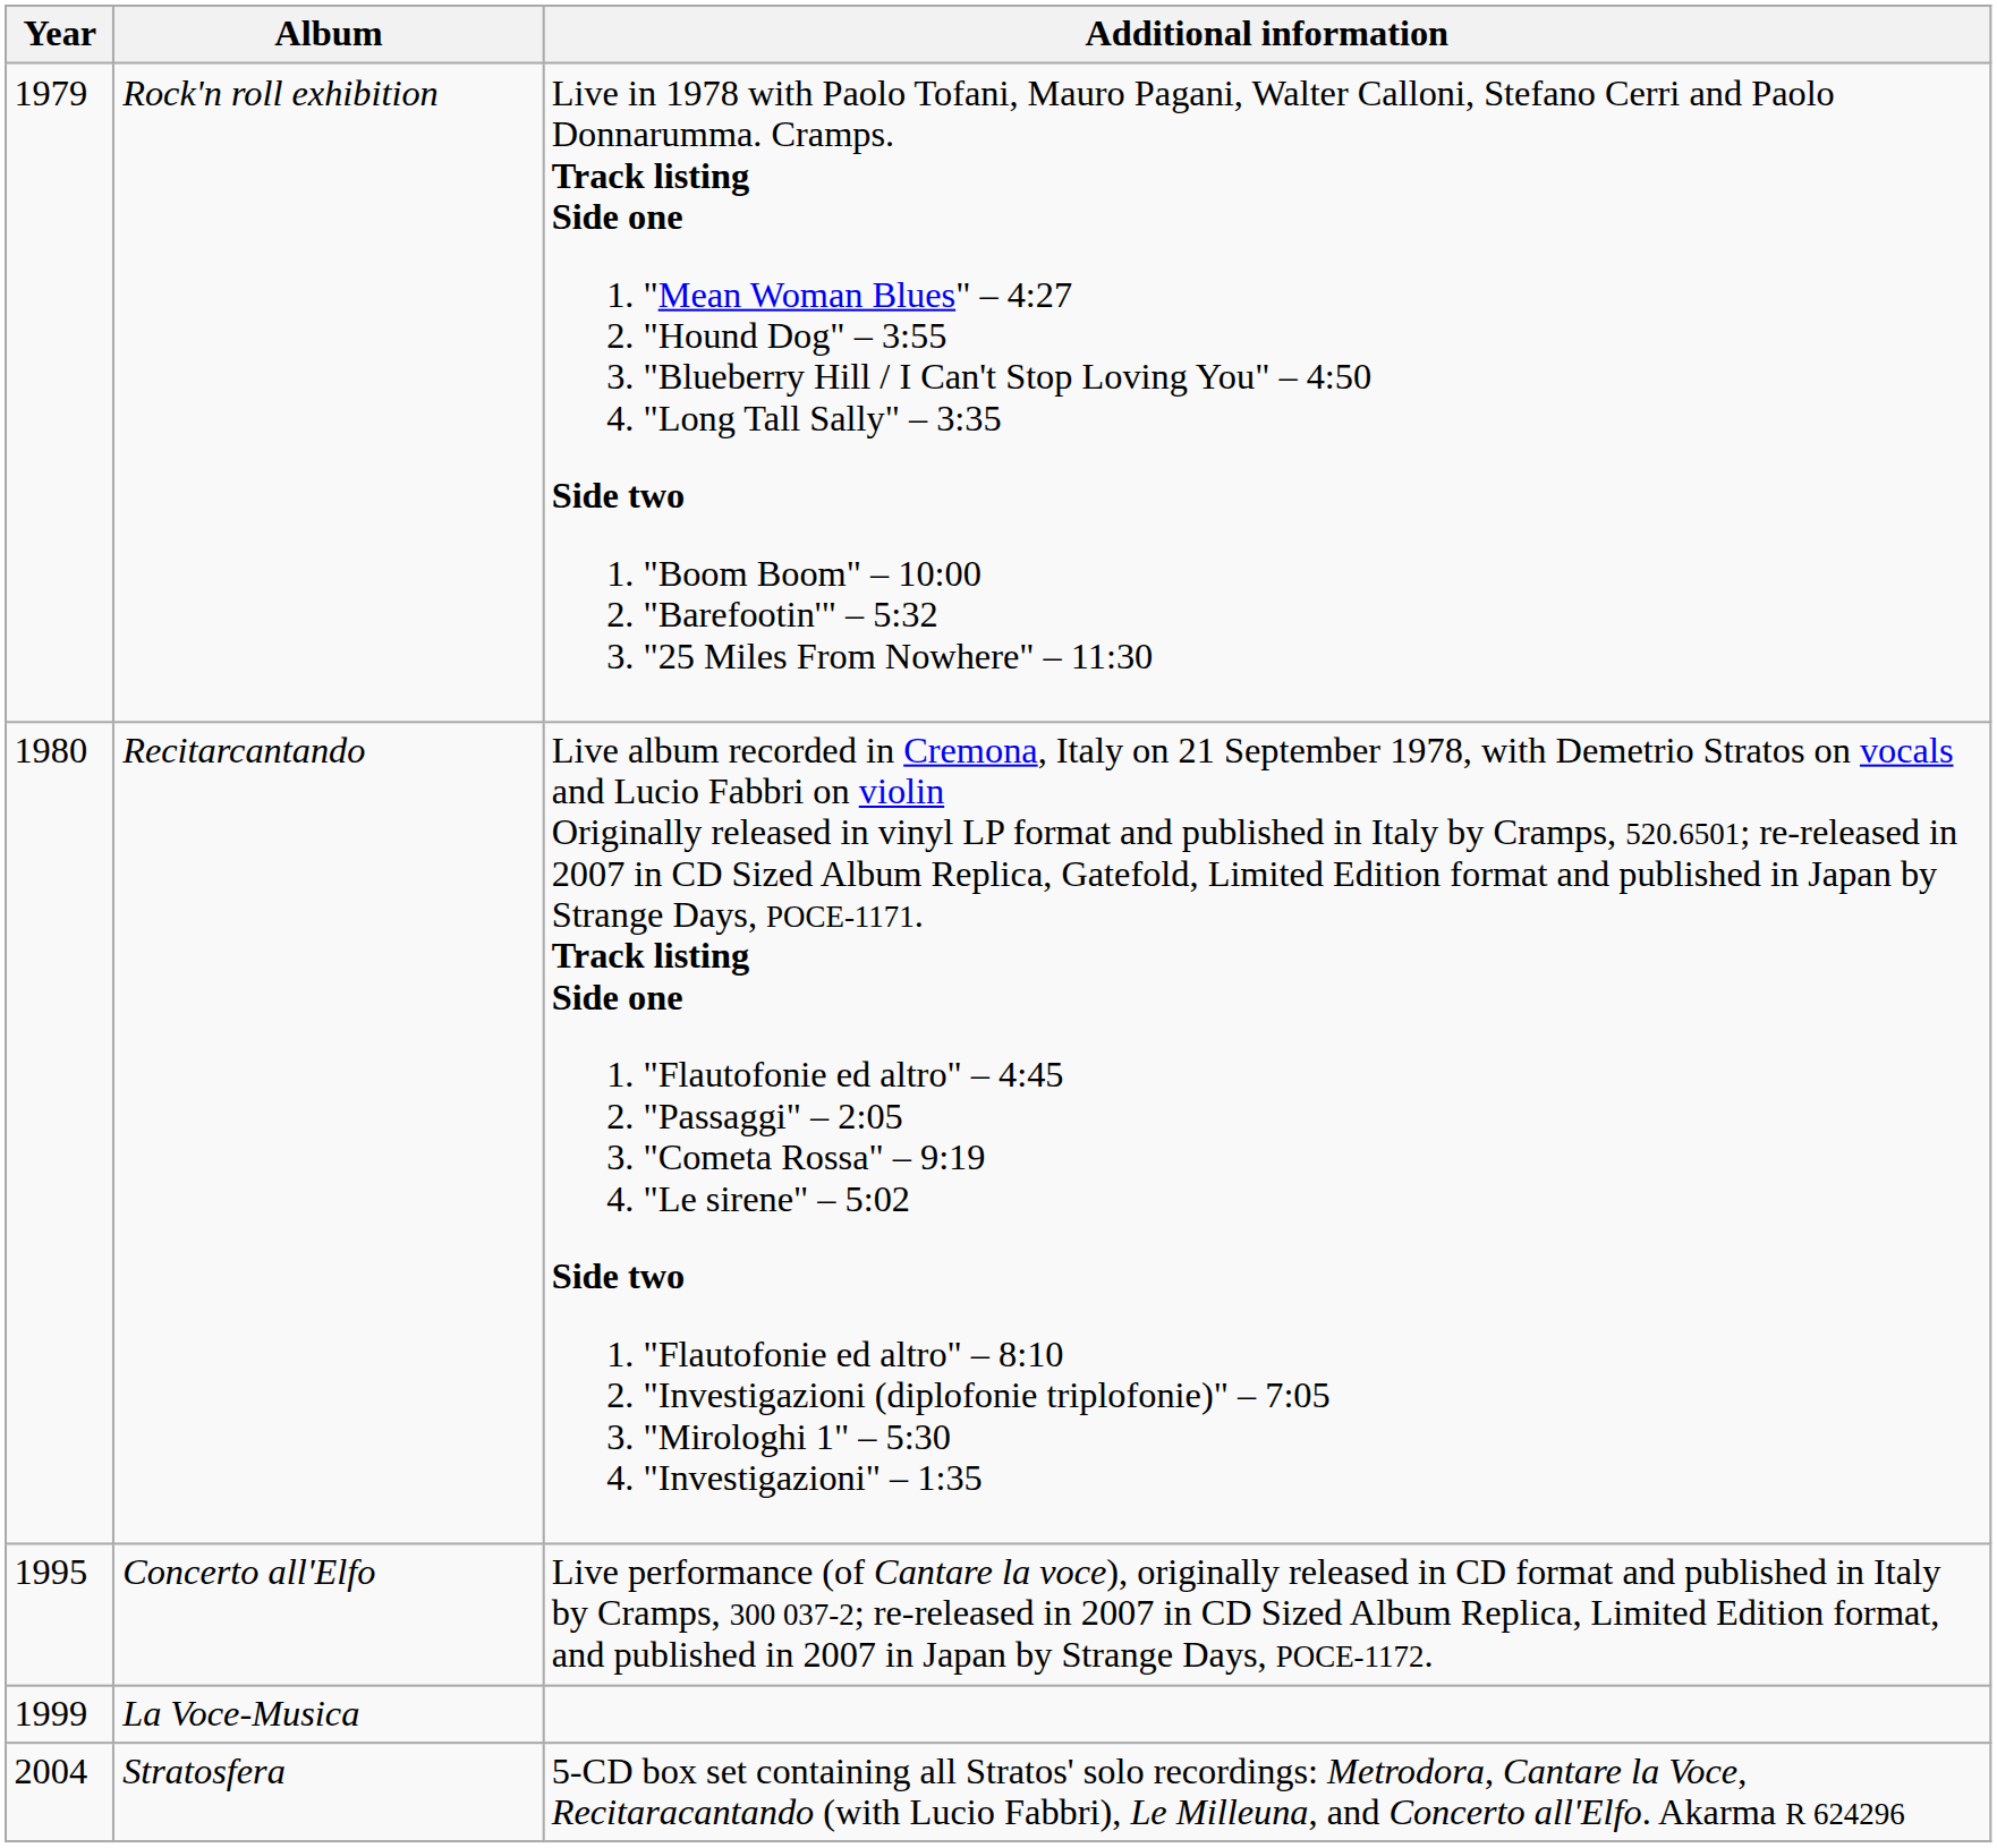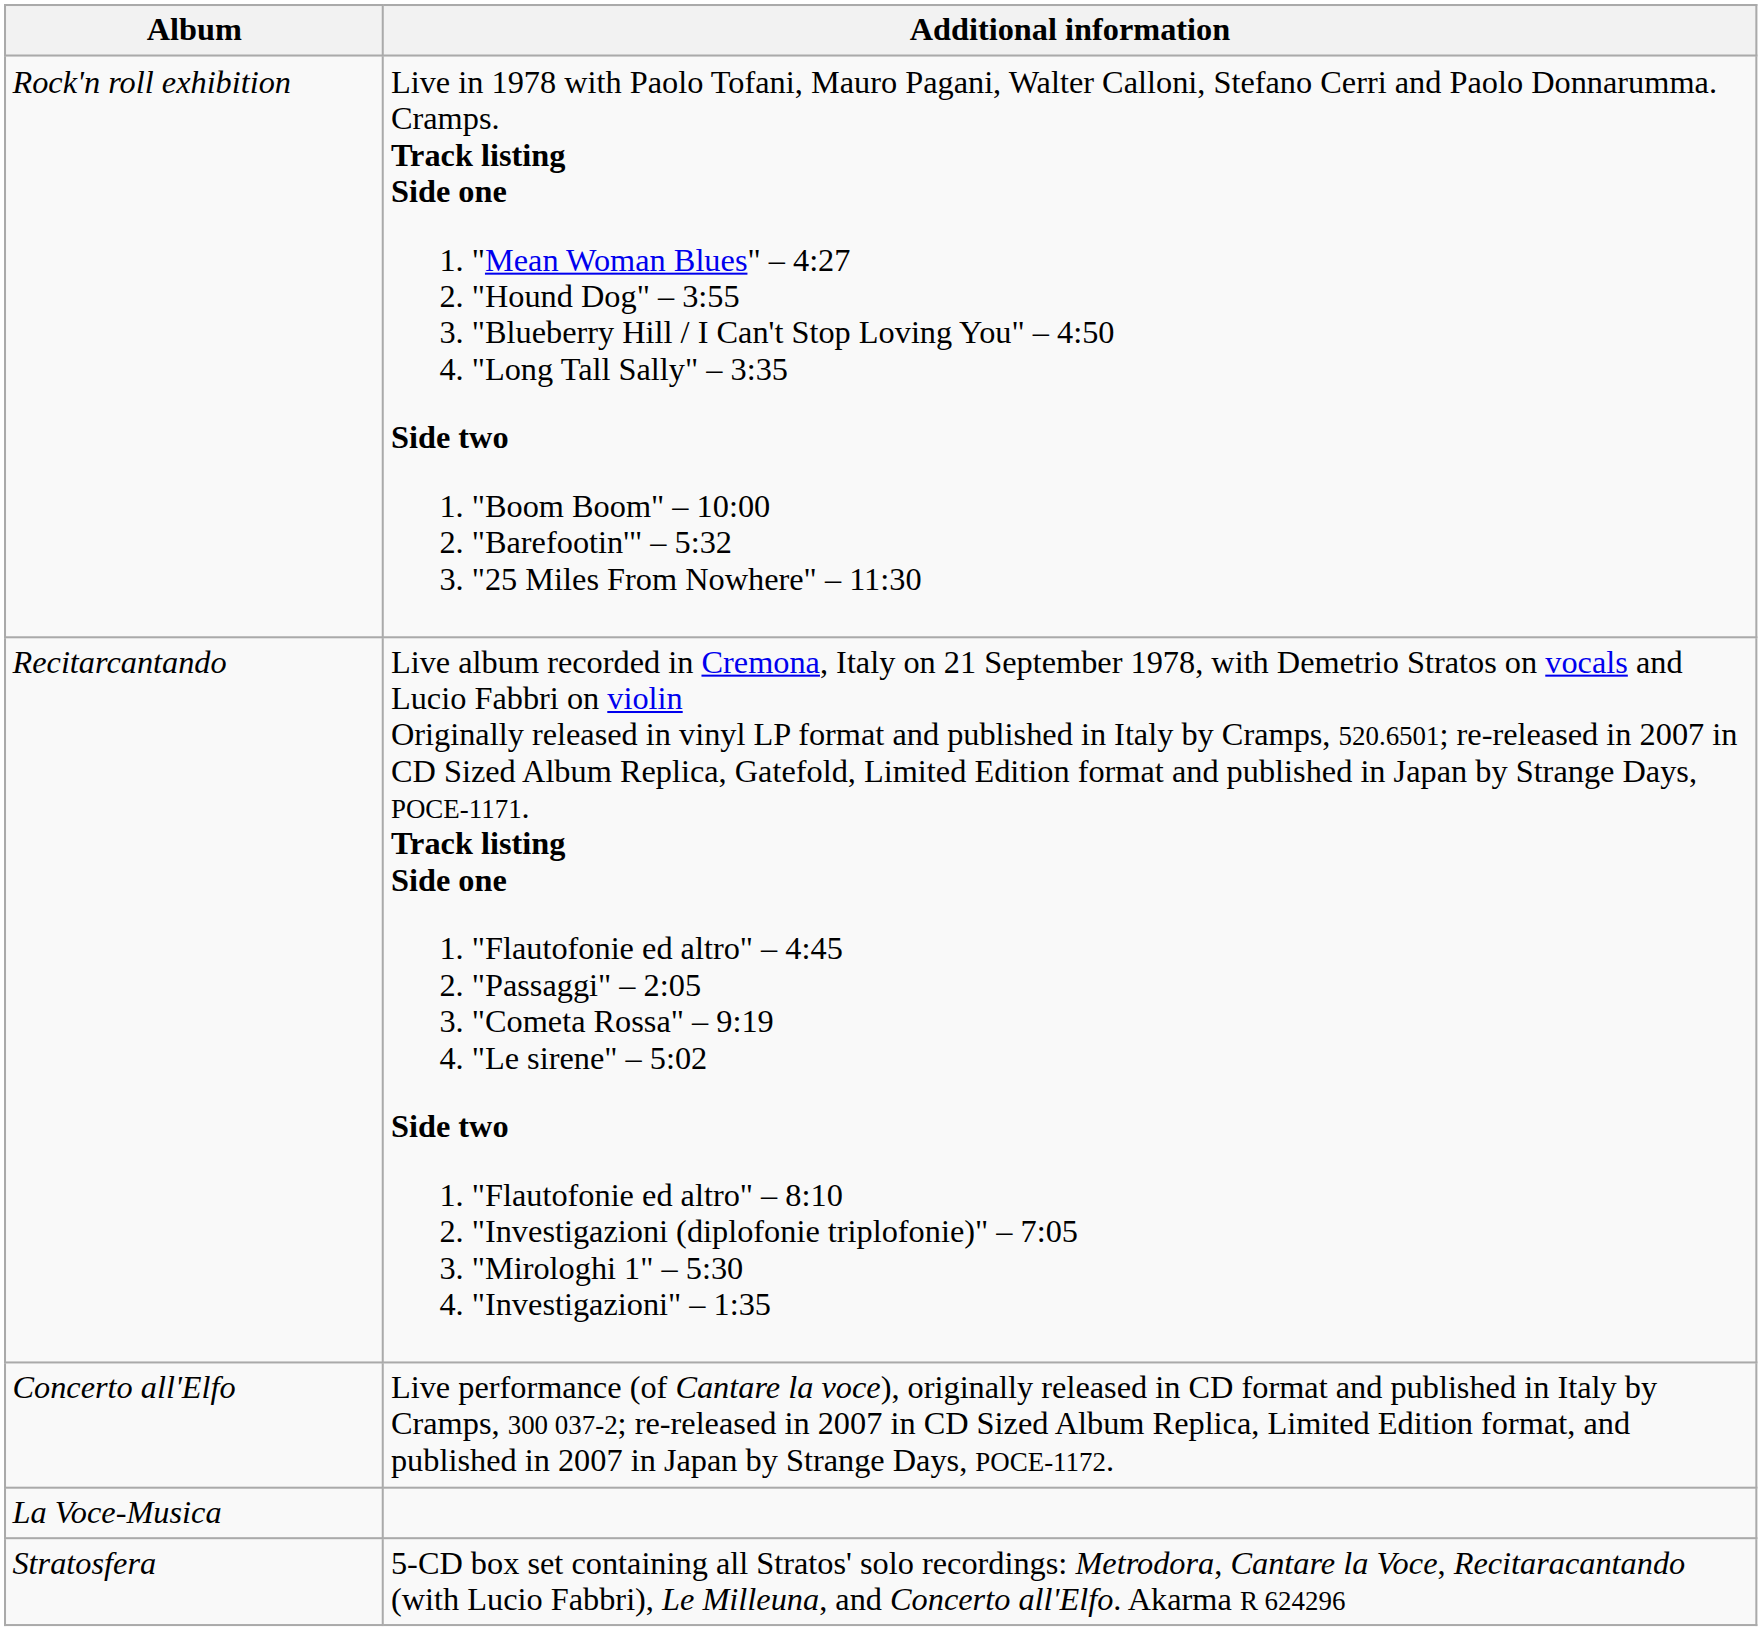- column: Year | 1979 | 1980 | 1995 | 1999 | 2004
